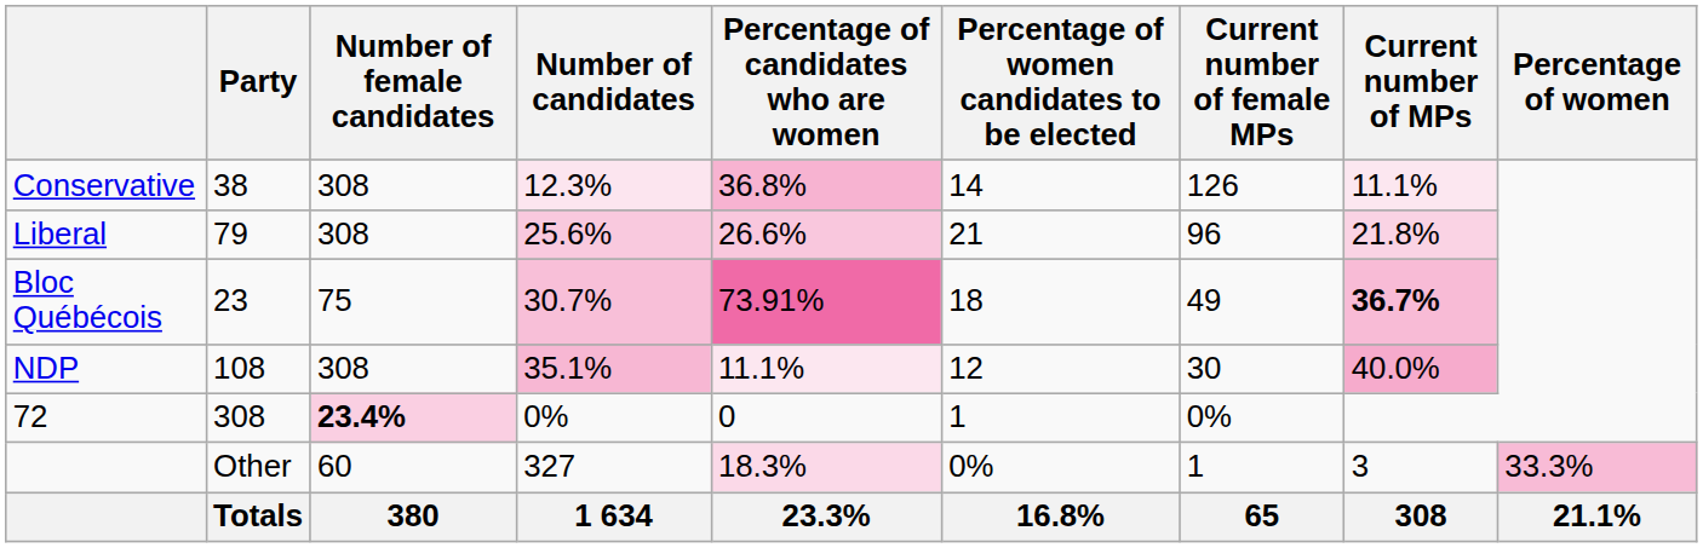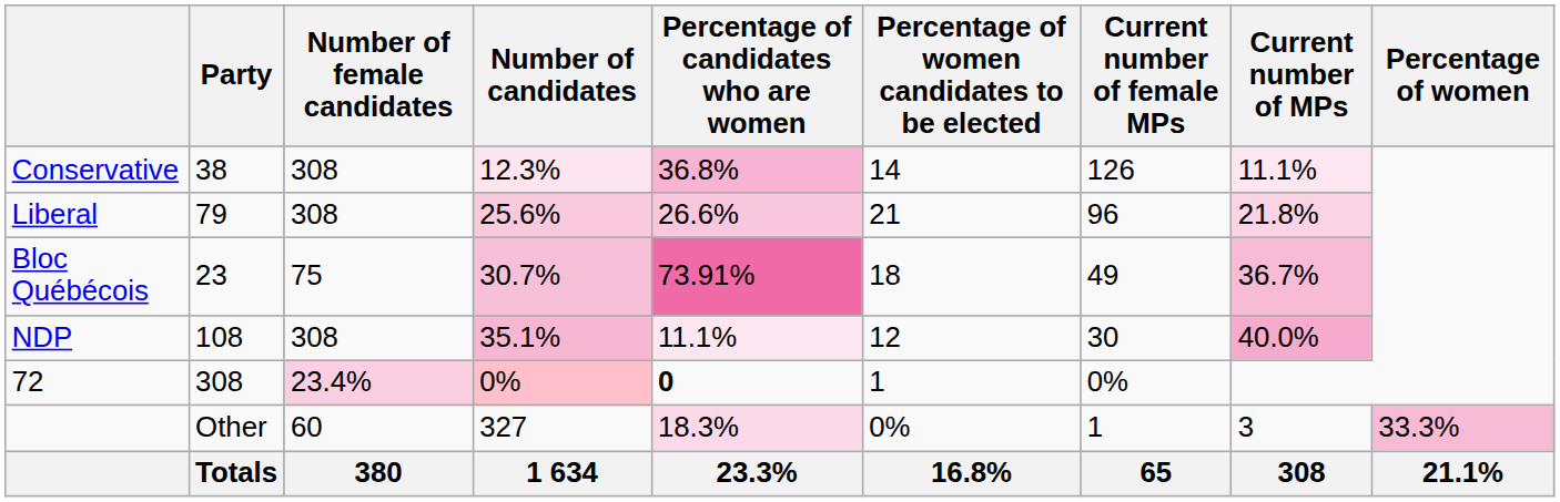Bloc Québécois | Current number of MPs: bold -> normal
72 | Number of female candidates: bold -> normal
72 | Number of candidates: no background -> pink background
72 | Percentage of candidates who are women: normal -> bold
